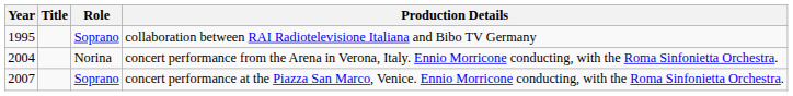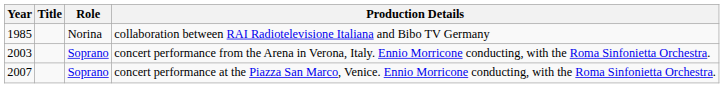row 2 | Year: 1995 -> 1985
row 2 | Role: Soprano -> Norina
row 3 | Year: 2004 -> 2003
row 3 | Role: Norina -> Soprano
